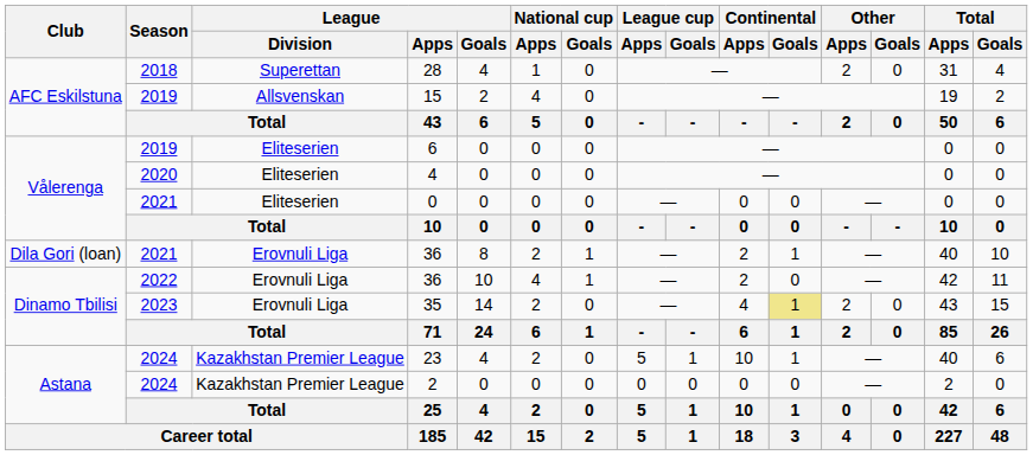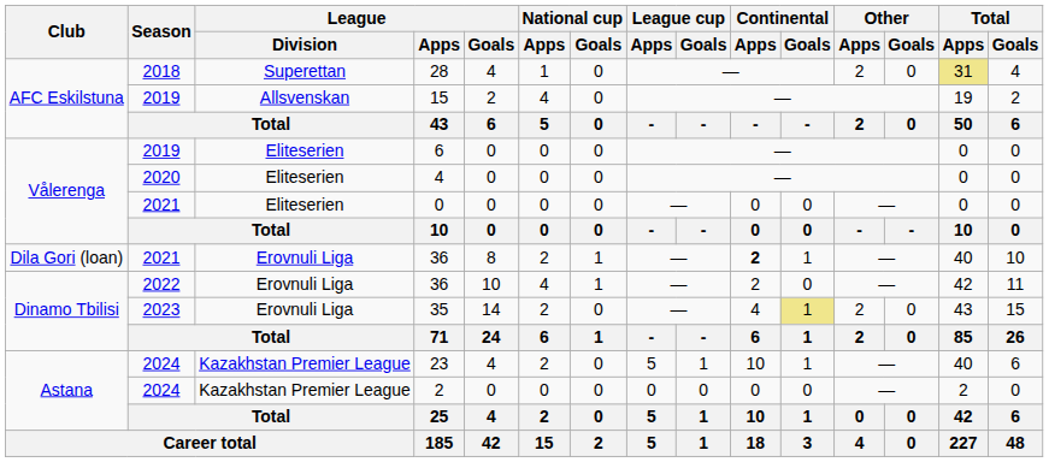28 | Total / Apps: no background -> khaki background
2021 / 36 | Continental / Apps: normal -> bold
